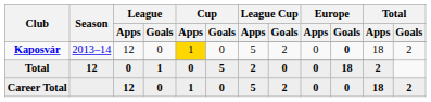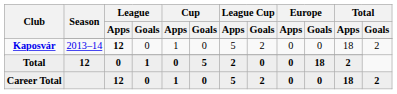Kaposvár / 2013–14 | League / Apps: normal -> bold
Kaposvár / 2013–14 | Cup / Apps: gold background -> no background
Kaposvár / 2013–14 | Europe / Goals: bold -> normal
